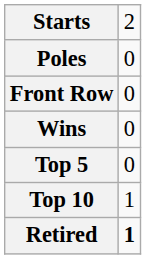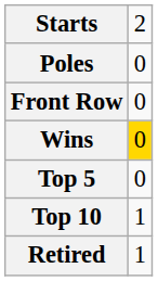Wins | column 2: no background -> gold background
Retired | column 2: bold -> normal
